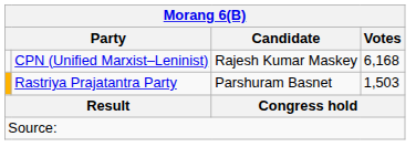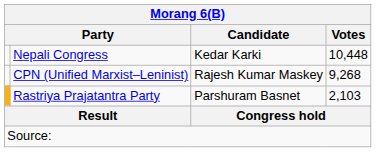+ row: Nepali Congress | Kedar Karki | 10,448
CPN (Unified Marxist–Leninist) | Votes: 6,168 -> 9,268
Rastriya Prajatantra Party | Votes: 1,503 -> 2,103
